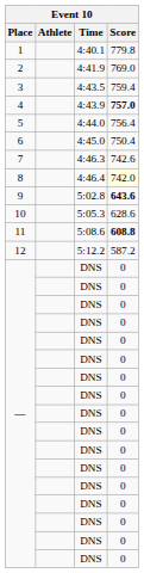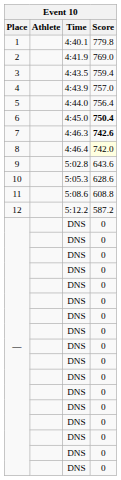4 | Score: bold -> normal
6 | Score: normal -> bold
7 | Score: normal -> bold
9 | Score: bold -> normal
11 | Score: bold -> normal
